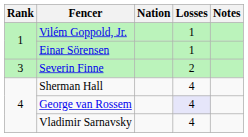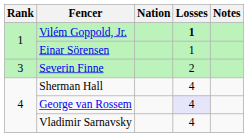Vilém Goppold, Jr. | Losses: normal -> bold
